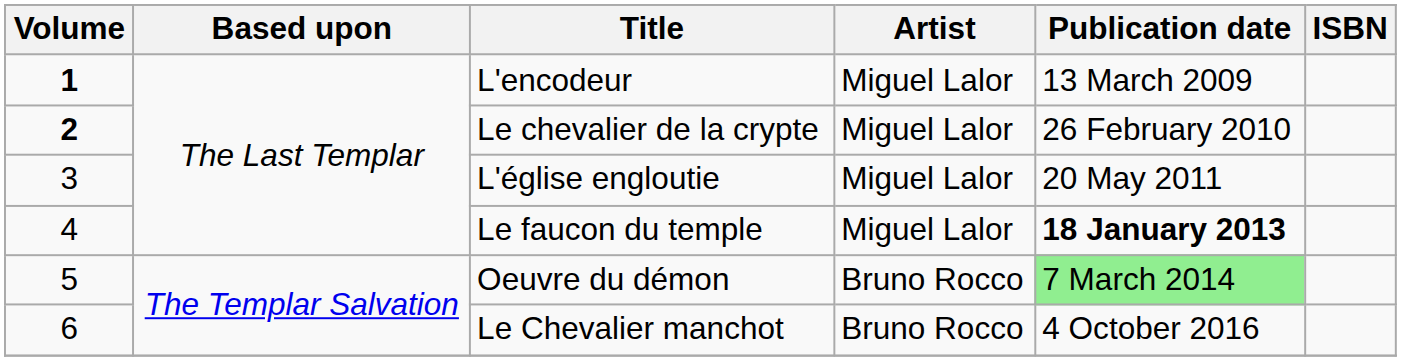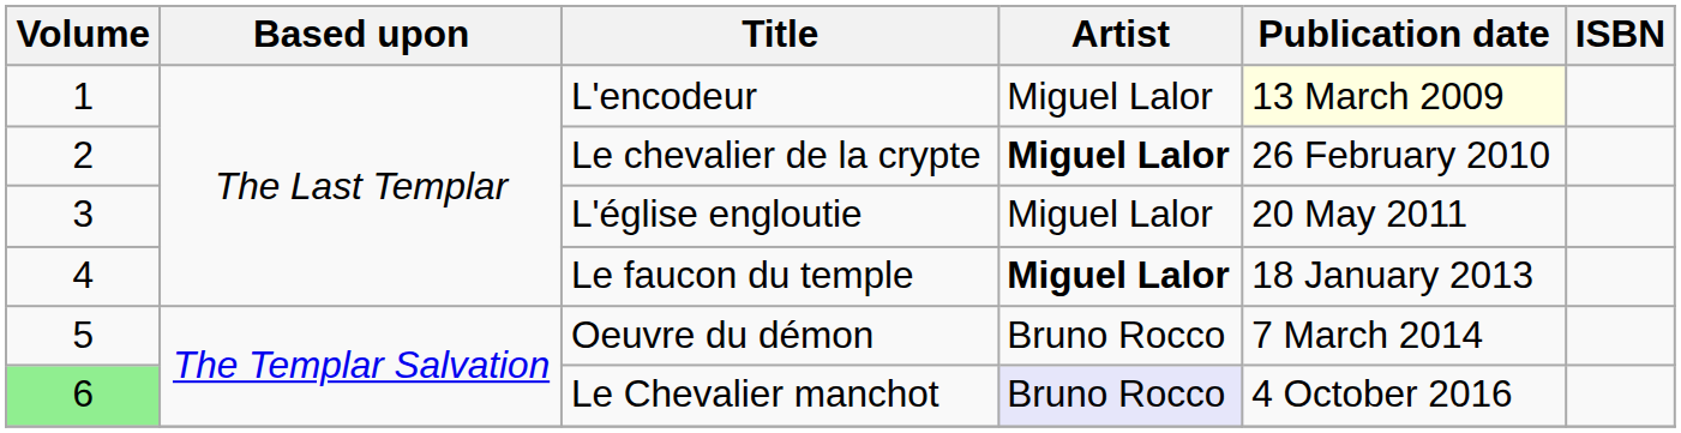L'encodeur | Volume: bold -> normal
L'encodeur | Publication date: no background -> lightyellow background
Le chevalier de la crypte | Volume: bold -> normal
Le chevalier de la crypte | Artist: normal -> bold
Le faucon du temple | Artist: normal -> bold
Le faucon du temple | Publication date: bold -> normal
Oeuvre du démon | Publication date: lightgreen background -> no background
Le Chevalier manchot | Volume: no background -> lightgreen background
Le Chevalier manchot | Artist: no background -> lavender background
